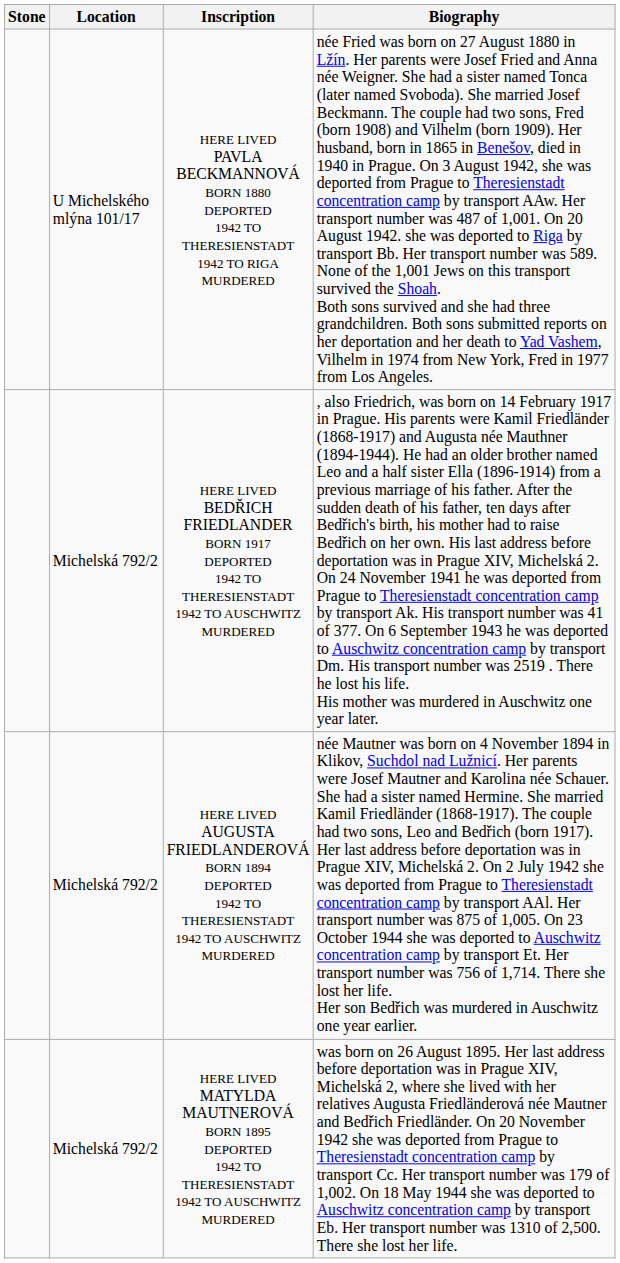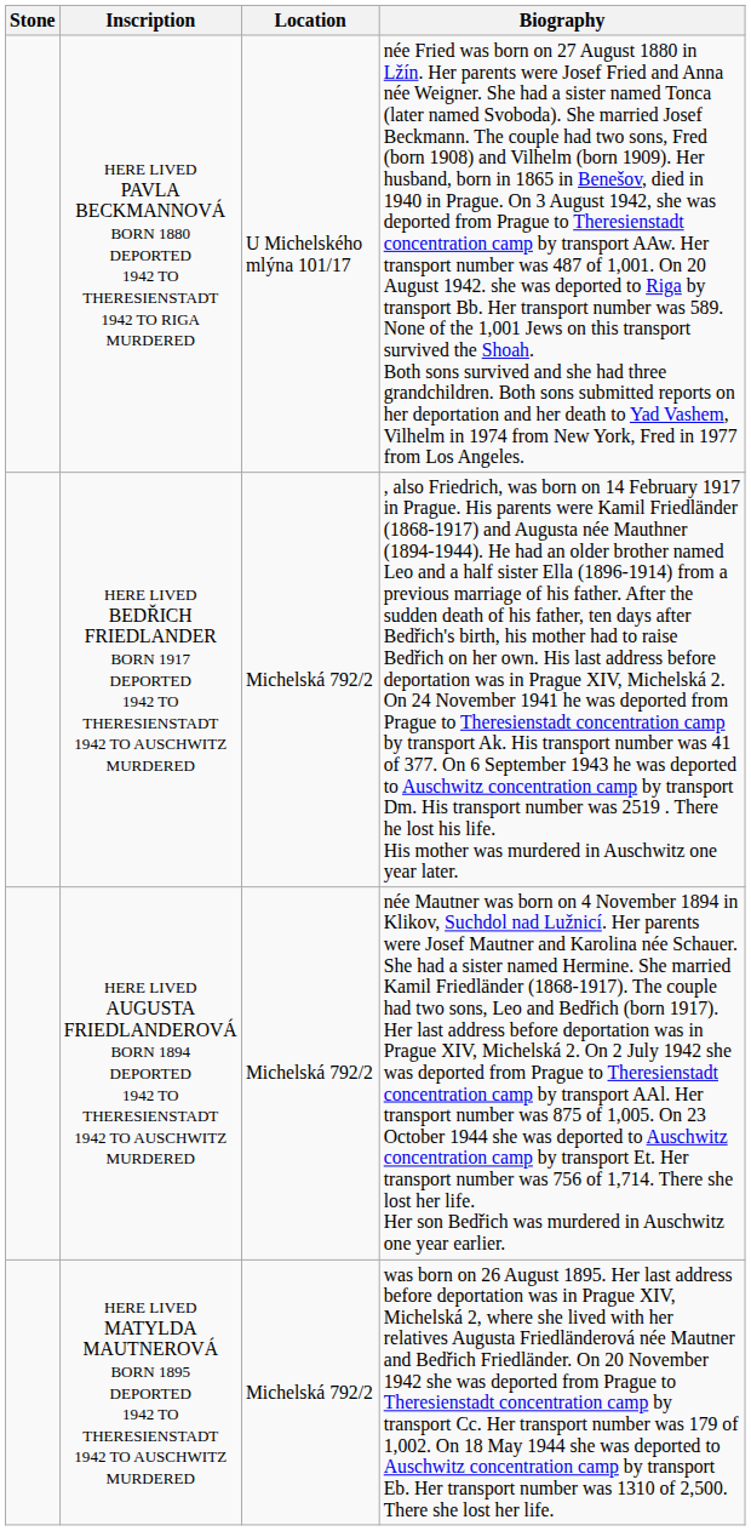columns swapped: Inscription <-> Location
